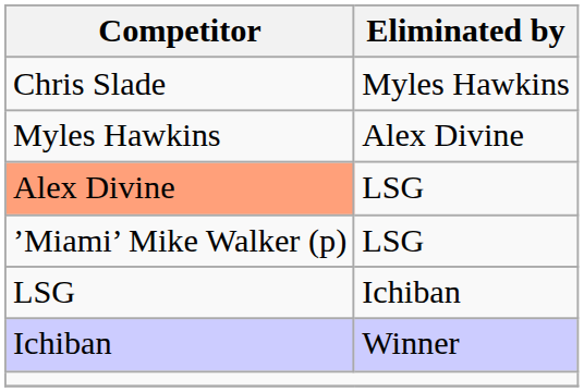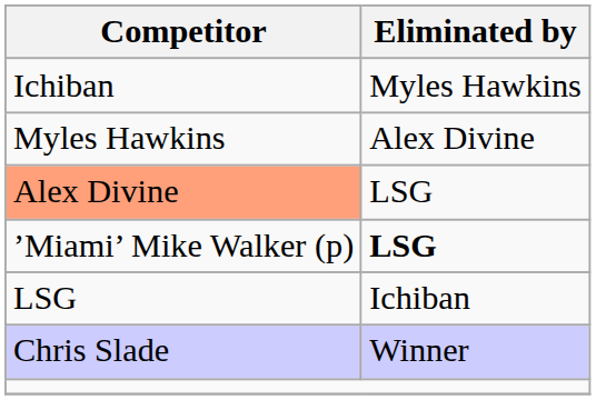row 2 | Competitor: Chris Slade -> Ichiban
row 5 | Eliminated by: normal -> bold
row 7 | Competitor: Ichiban -> Chris Slade
